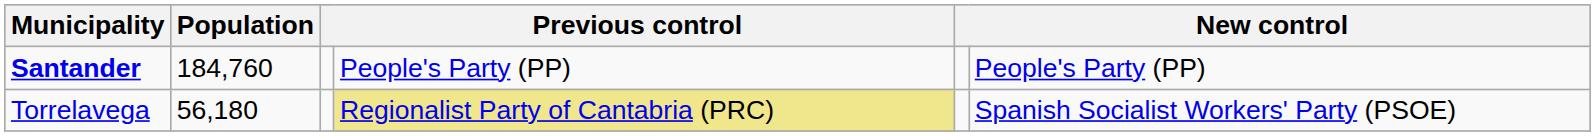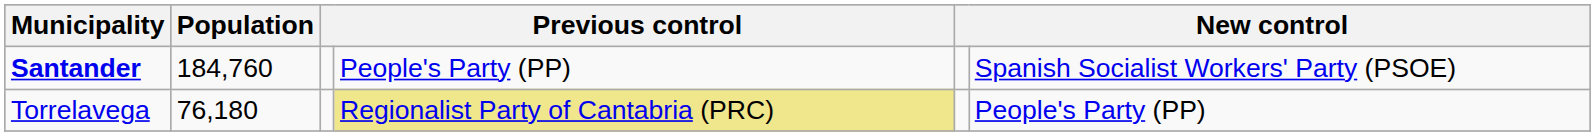Santander | column 6: People's Party (PP) -> Spanish Socialist Workers' Party (PSOE)
Torrelavega | Population: 56,180 -> 76,180
Torrelavega | column 6: Spanish Socialist Workers' Party (PSOE) -> People's Party (PP)
